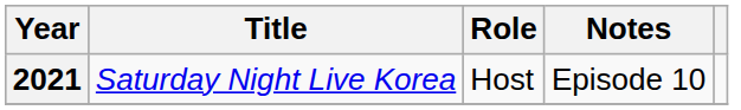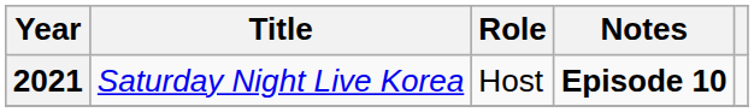2021 | Notes: normal -> bold
